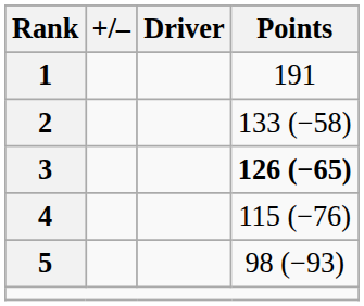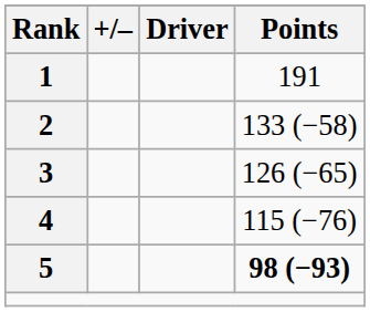3 | Points: bold -> normal
5 | Points: normal -> bold
